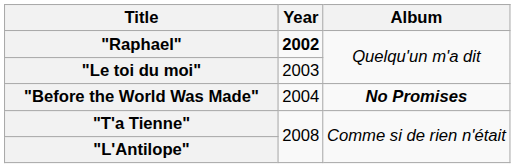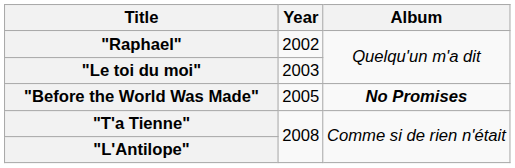"Raphael" | Year: bold -> normal
"Before the World Was Made" | Year: 2004 -> 2005
